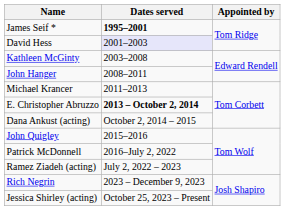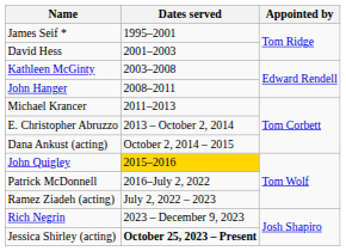James Seif * | Dates served: bold -> normal
David Hess | Dates served: lavender background -> no background
E. Christopher Abruzzo | Dates served: bold -> normal
John Quigley | Dates served: no background -> gold background
Jessica Shirley (acting) | Dates served: normal -> bold
